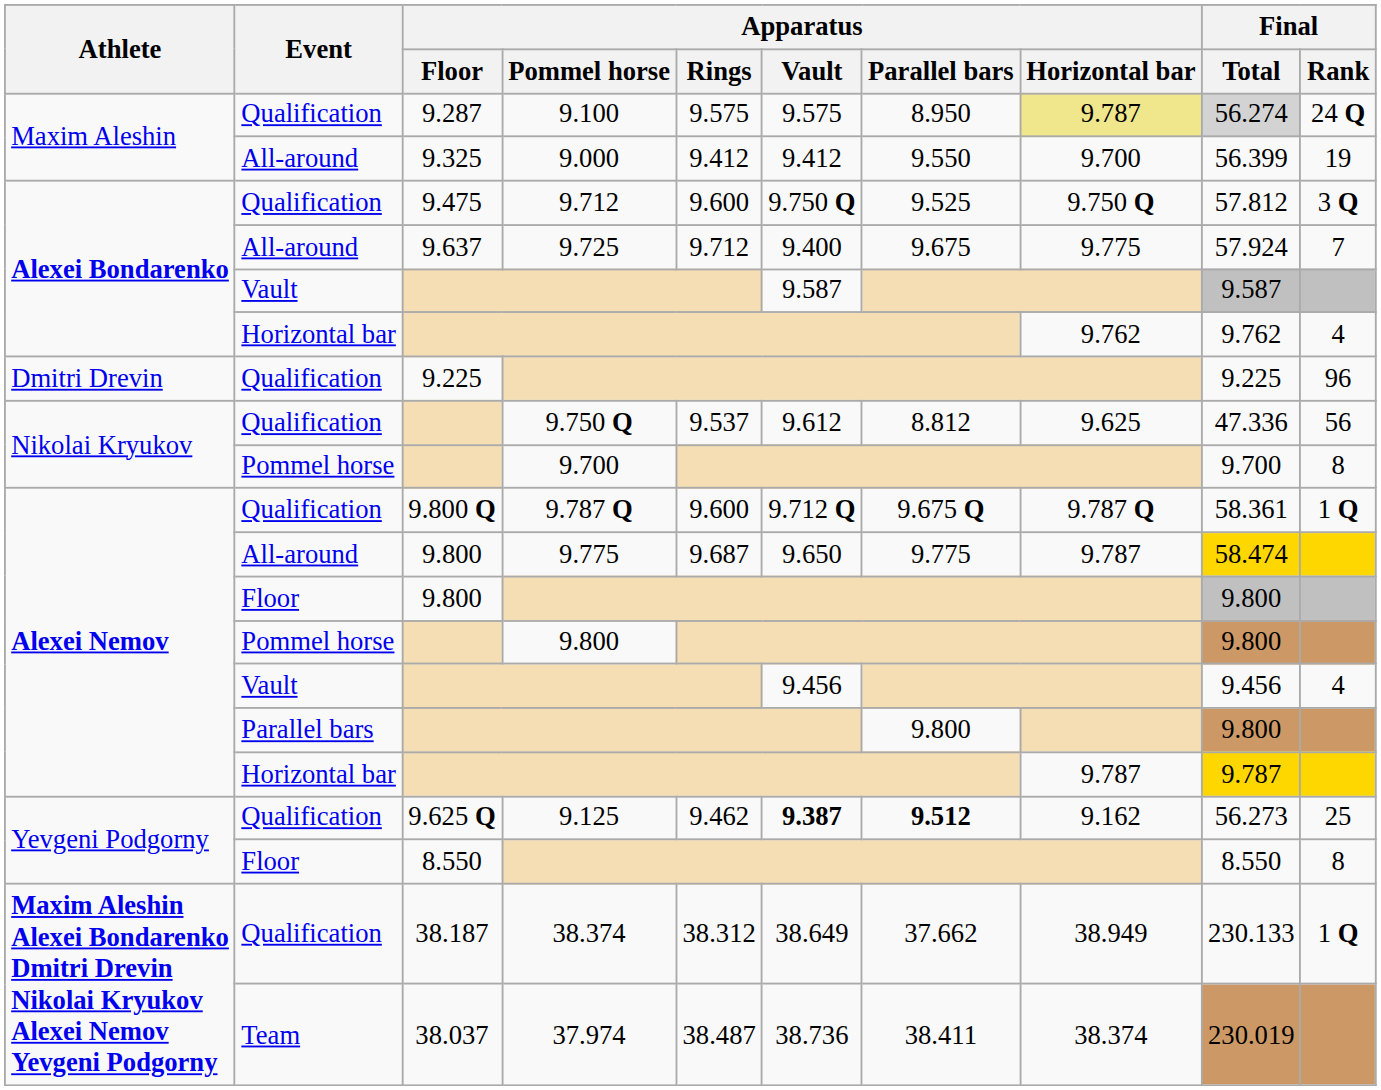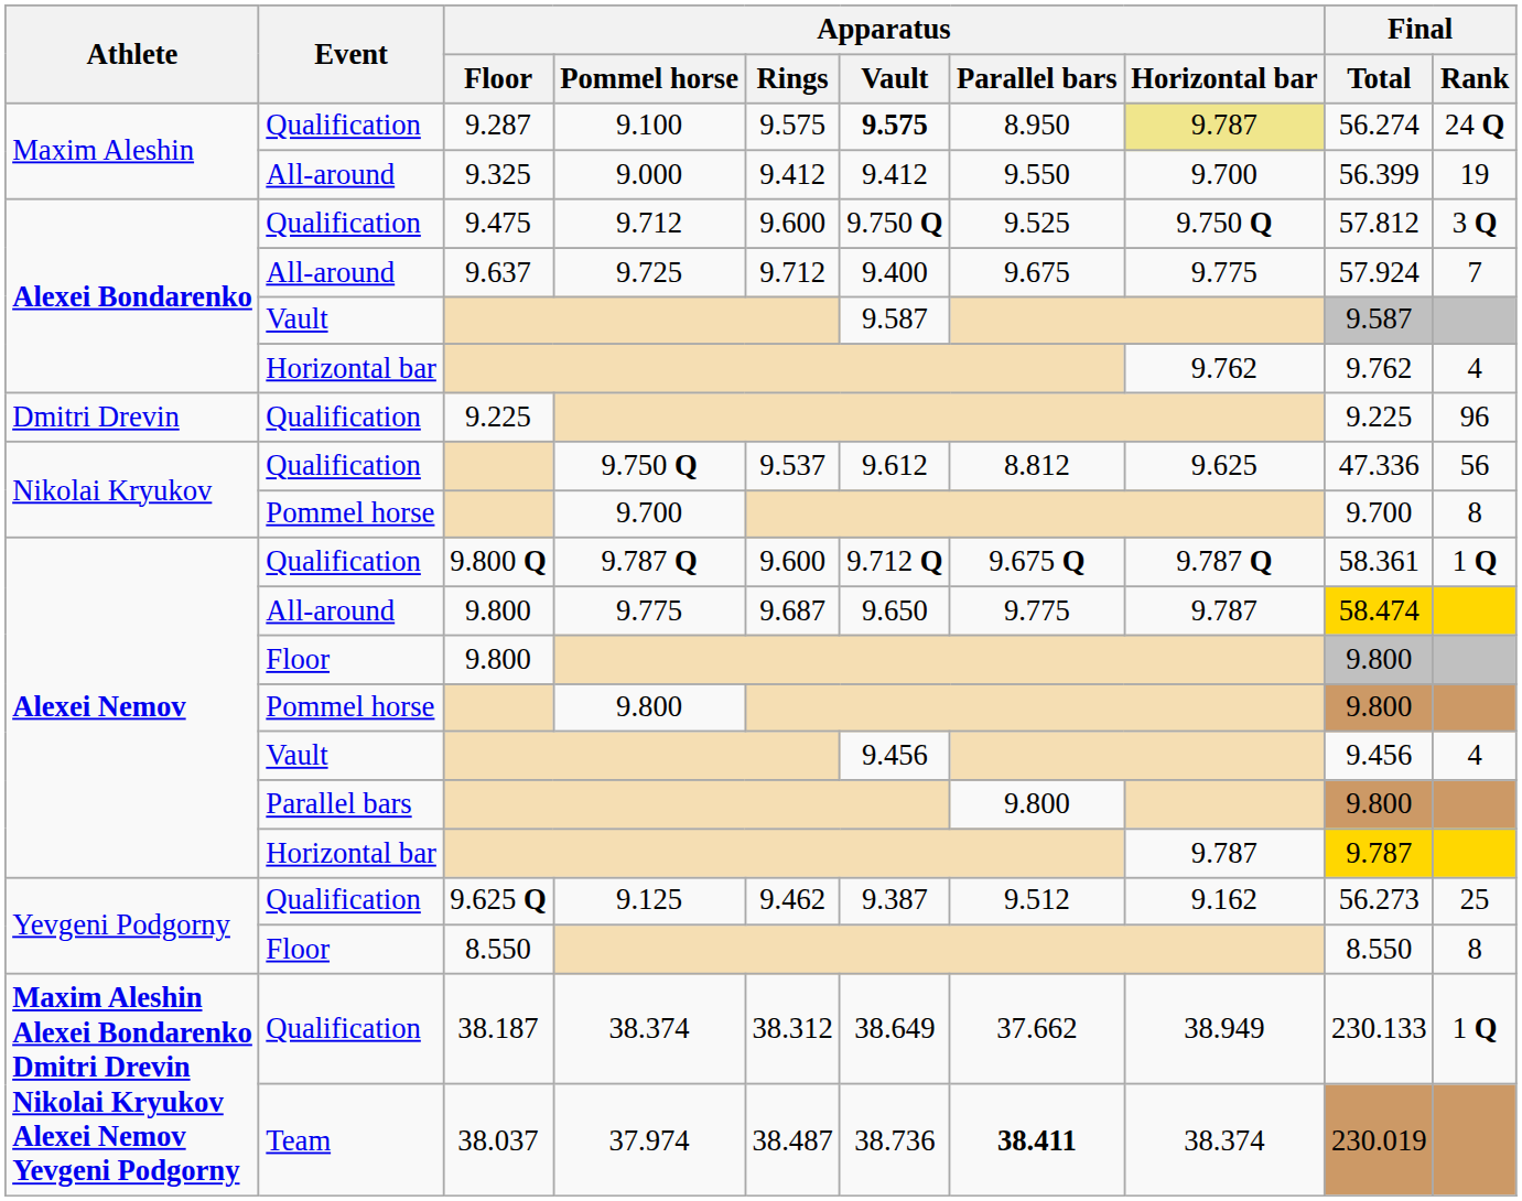9.100 | Apparatus / Vault: normal -> bold
9.100 | Final / Total: lightgrey background -> no background
9.125 | Apparatus / Vault: bold -> normal
9.125 | Apparatus / Parallel bars: bold -> normal
37.974 | Apparatus / Parallel bars: normal -> bold
